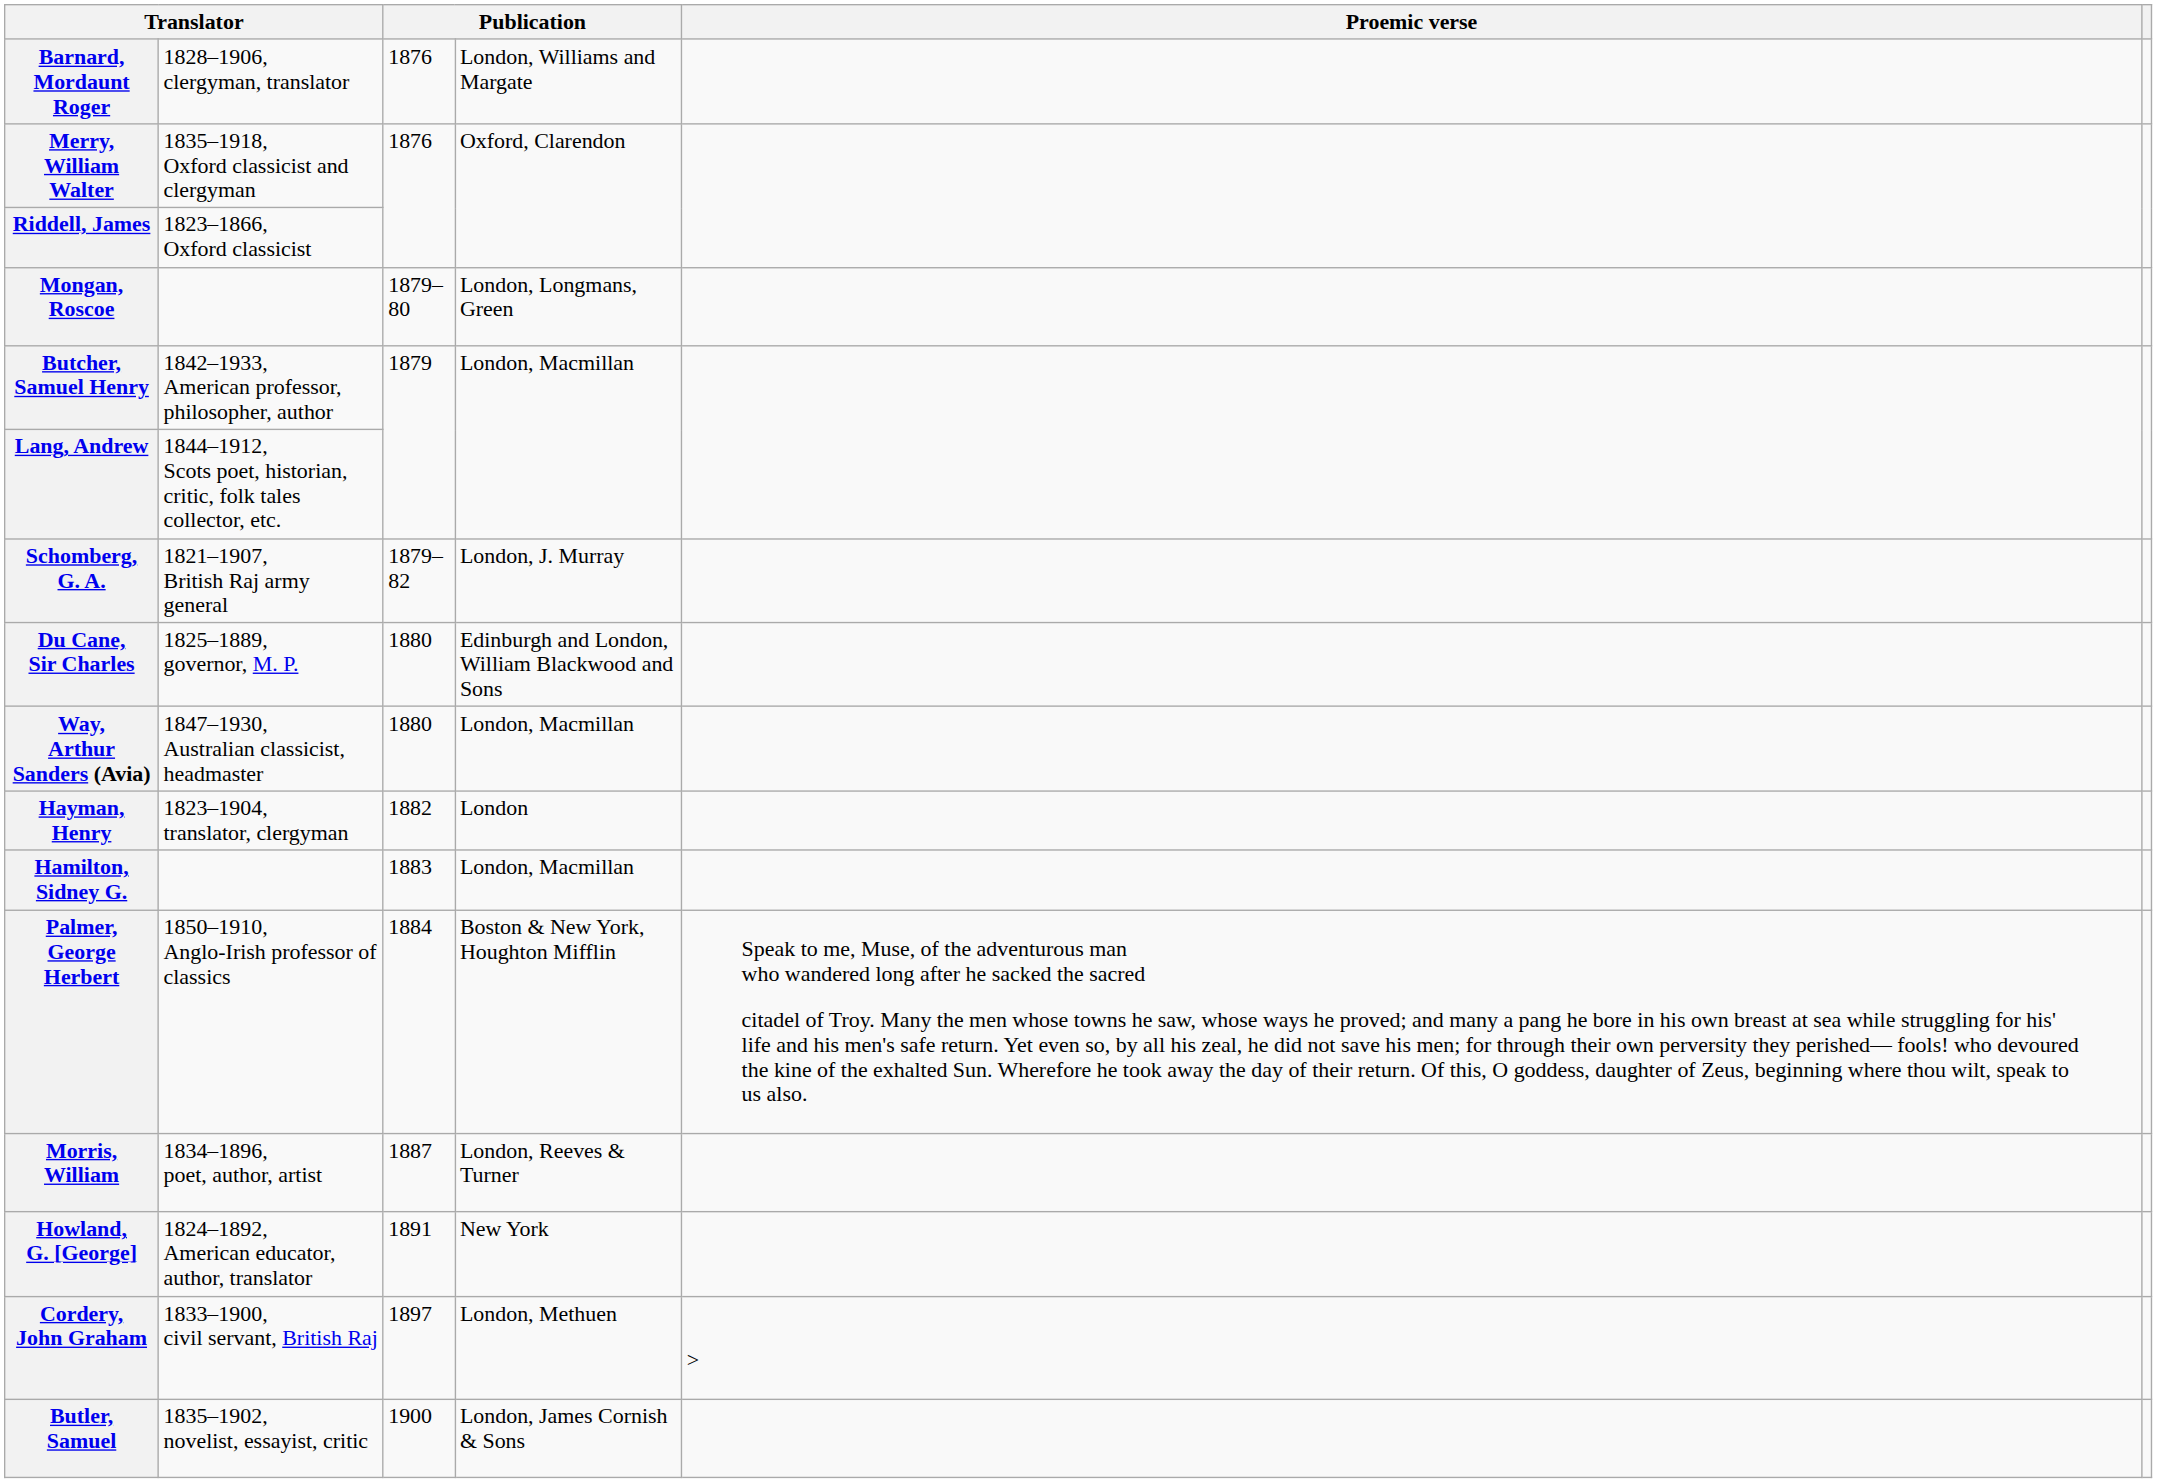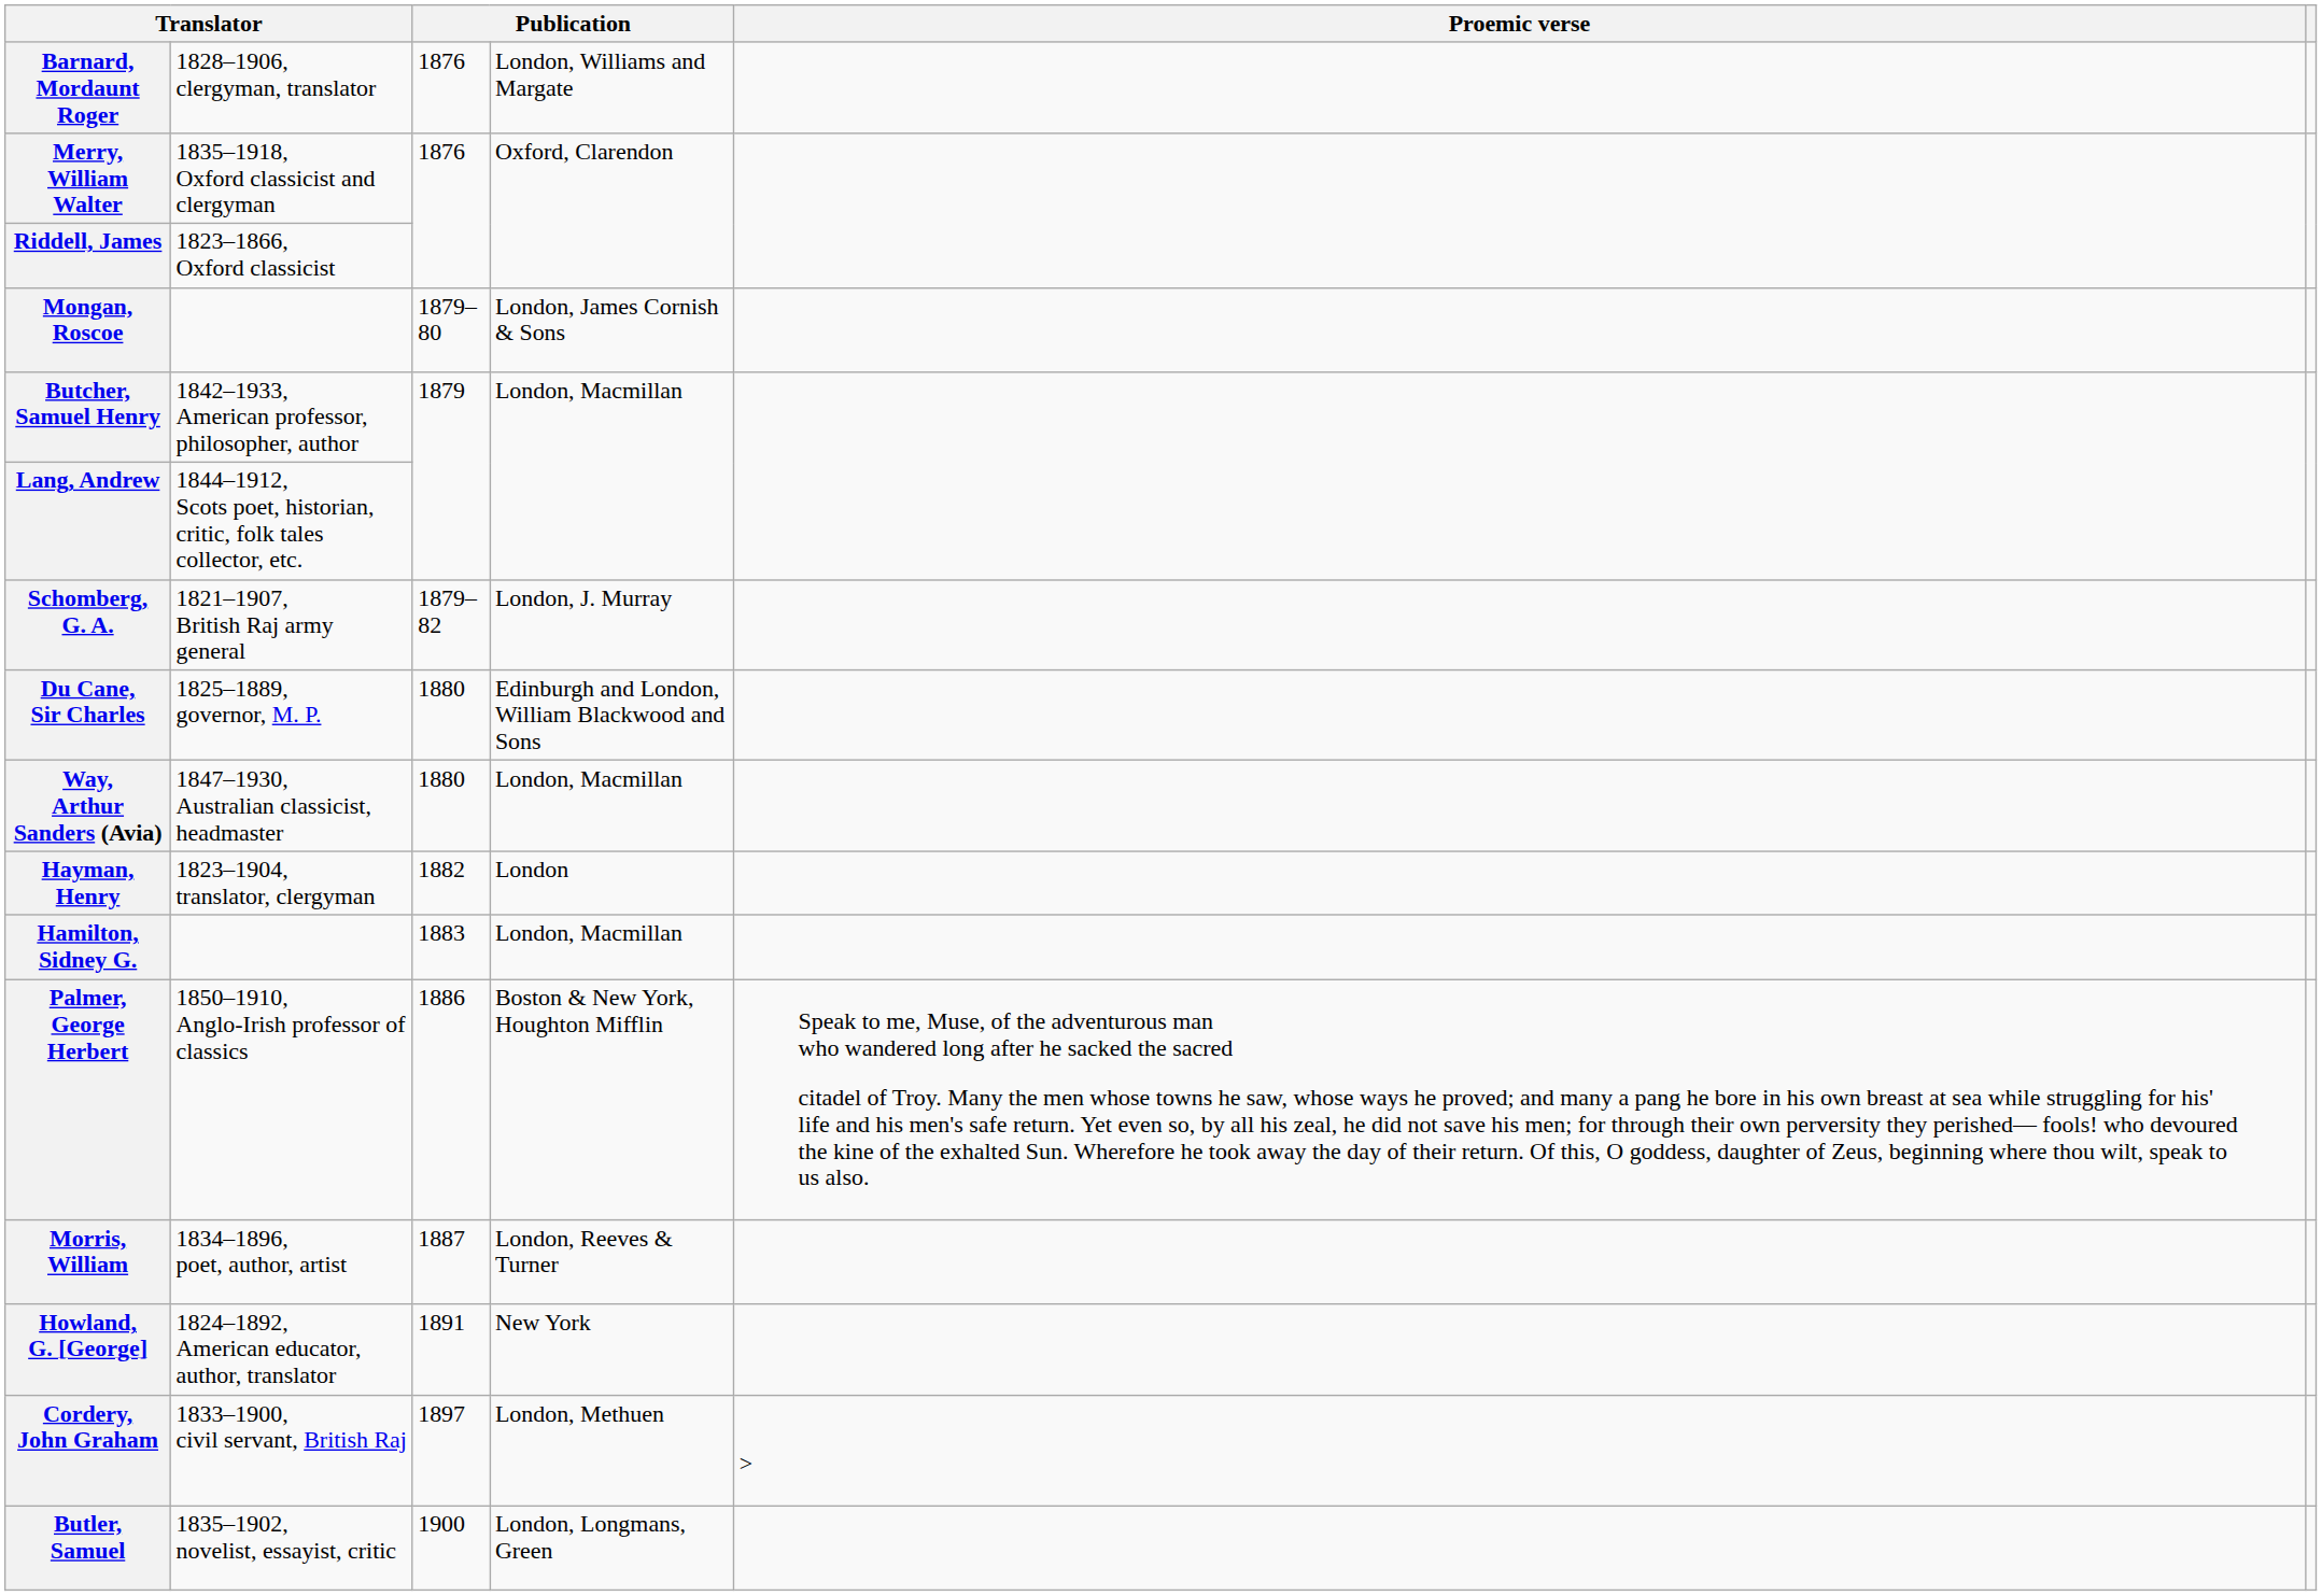Mongan, Roscoe | column 4: London, Longmans, Green -> London, James Cornish & Sons
Palmer, George Herbert | column 3: 1884 -> 1886
Butler, Samuel | column 4: London, James Cornish & Sons -> London, Longmans, Green
